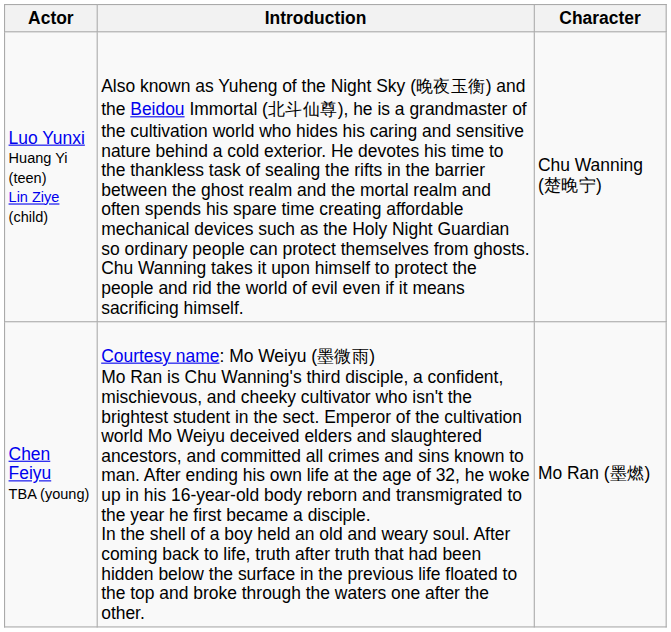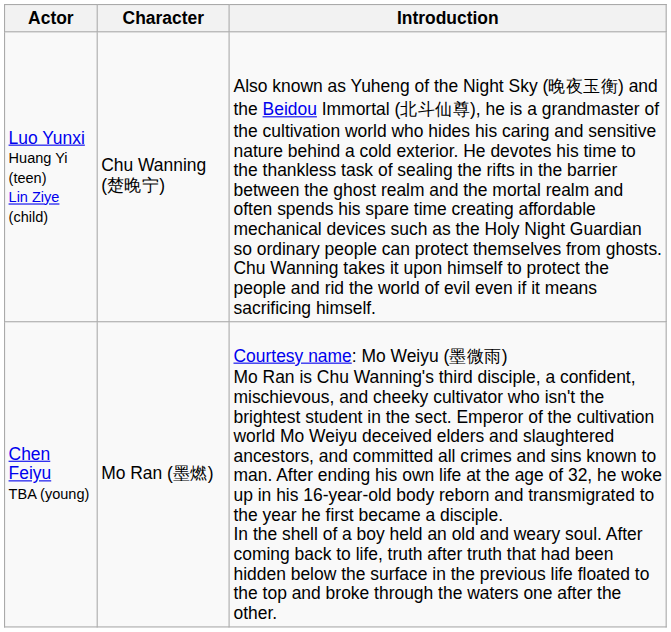columns swapped: Character <-> Introduction
